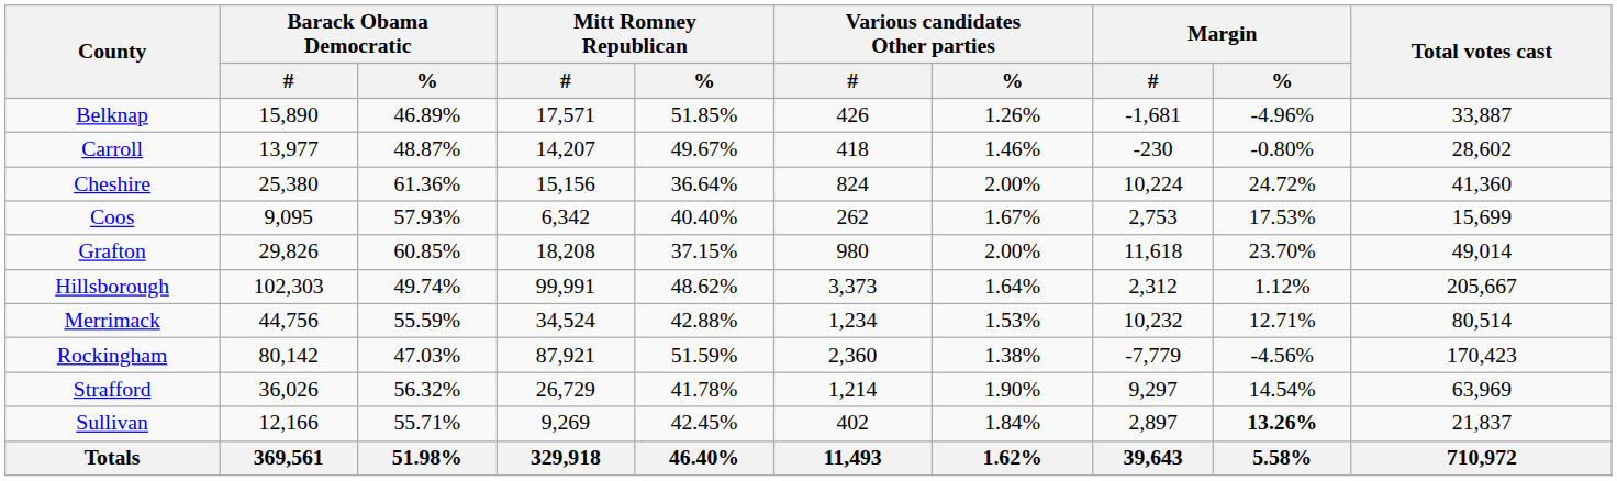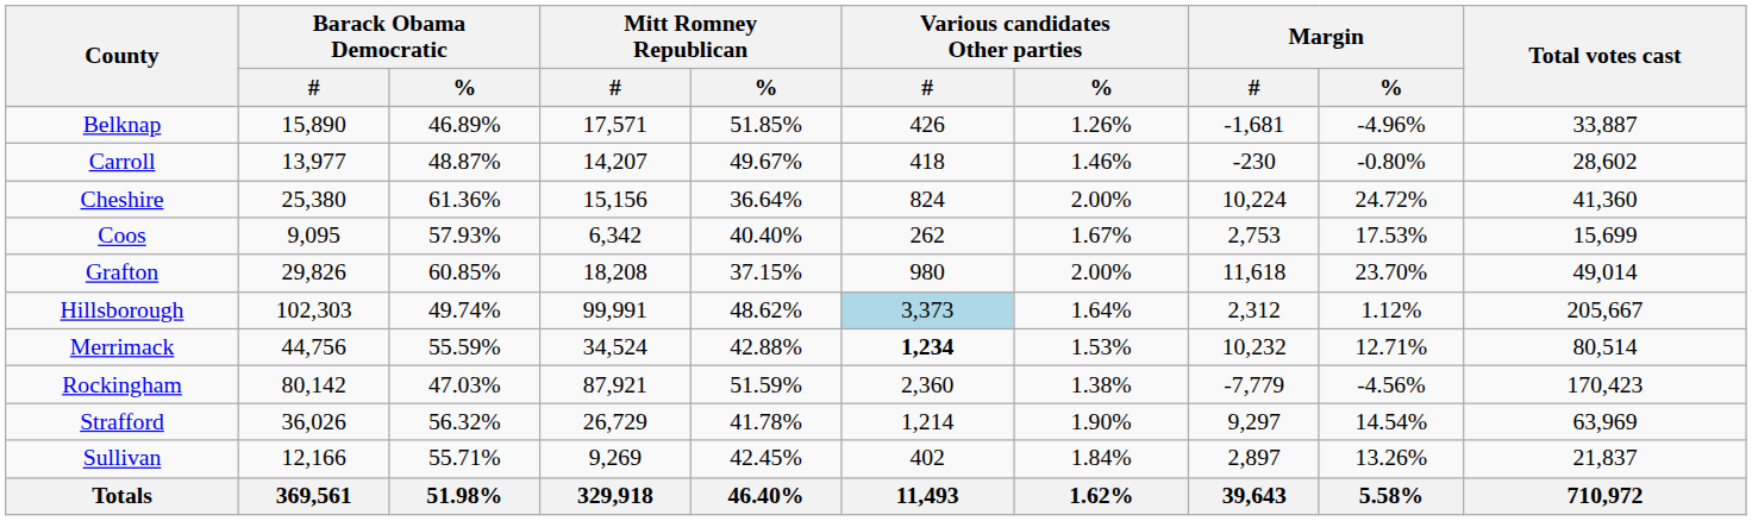Hillsborough | Various candidates Other parties / #: no background -> lightblue background
Merrimack | Various candidates Other parties / #: normal -> bold
Sullivan | Margin / %: bold -> normal
